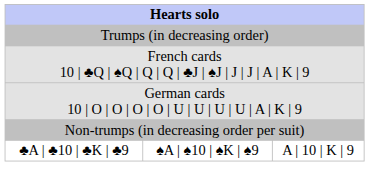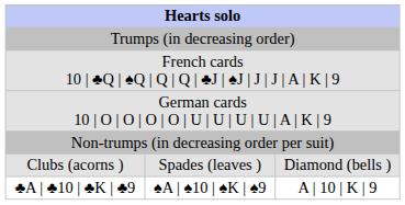+ row: Clubs (acorns ) | Spades (leaves ) | Diamond (bells )
